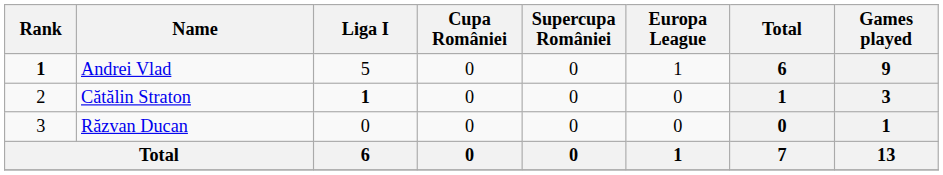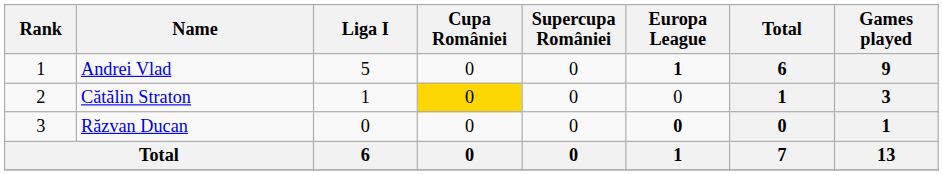Andrei Vlad | Rank: bold -> normal
Andrei Vlad | Europa League: normal -> bold
Cătălin Straton | Liga I: bold -> normal
Cătălin Straton | Cupa României: no background -> gold background
Răzvan Ducan | Europa League: normal -> bold
